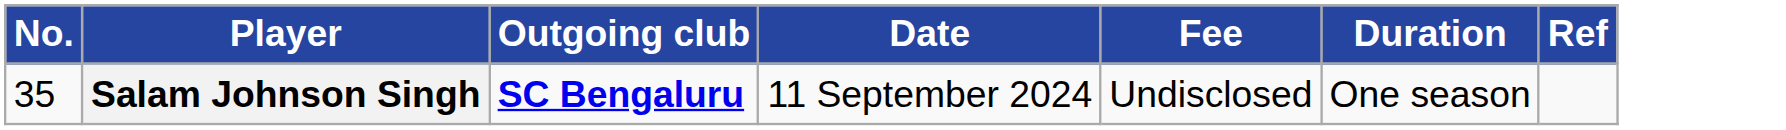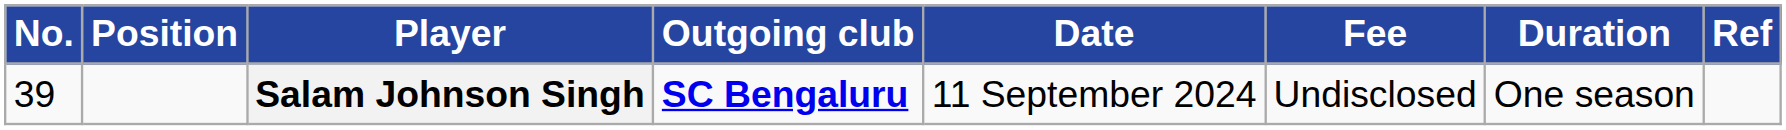+ column: Position
Salam Johnson Singh | No.: 35 -> 39
